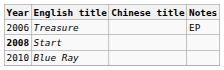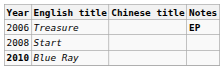Treasure | Notes: normal -> bold
Start | Year: bold -> normal
Blue Ray | Year: normal -> bold
